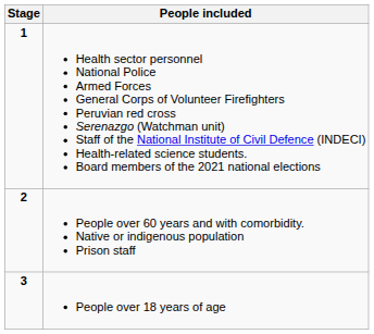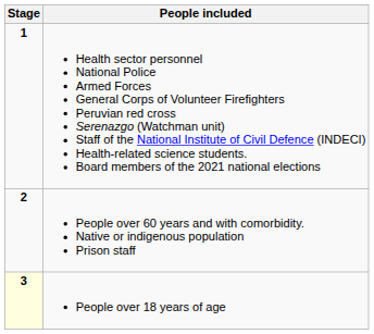People over 18 years of age | Stage: no background -> lightyellow background
